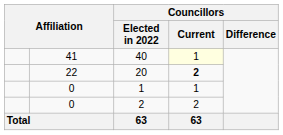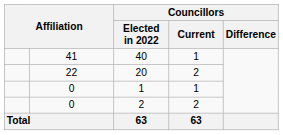40 | Councillors / Current: lightyellow background -> no background
20 | Councillors / Current: bold -> normal
